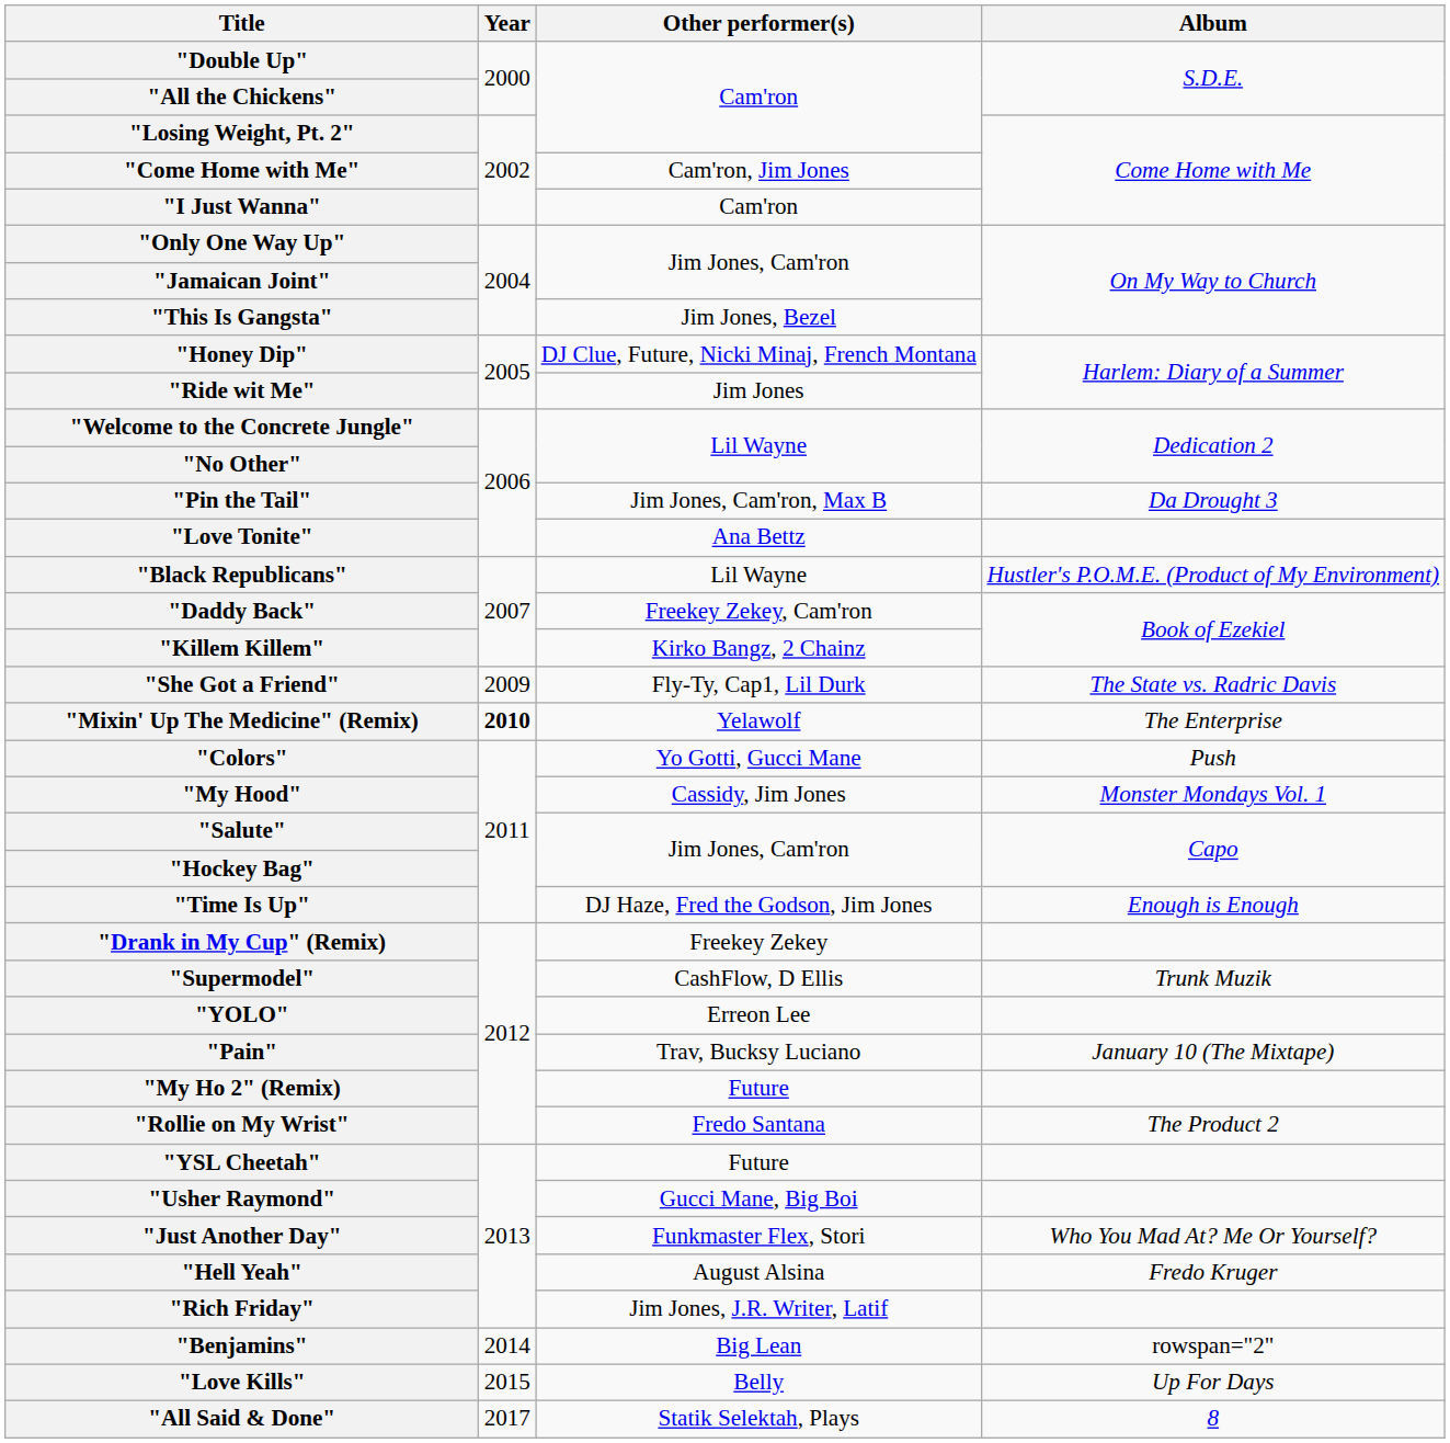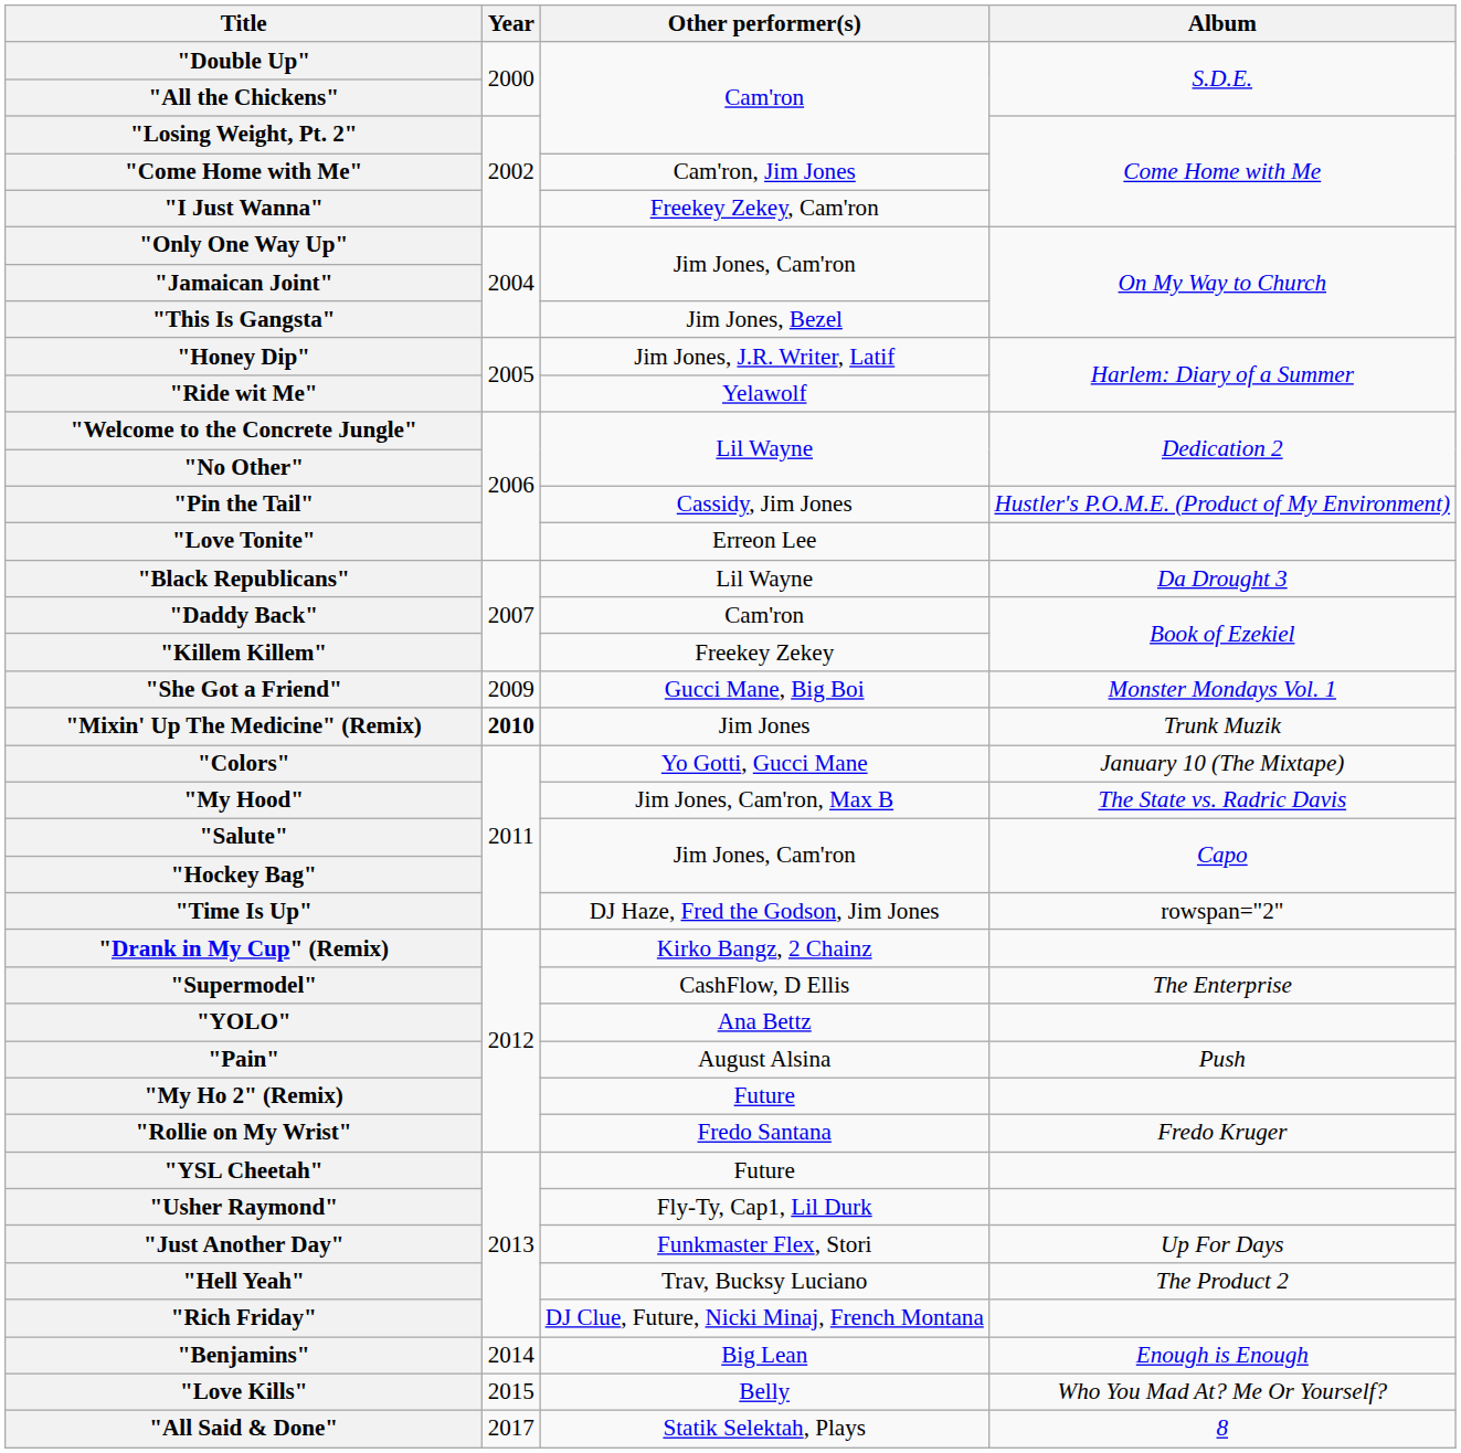"I Just Wanna" | Other performer(s): Cam'ron -> Freekey Zekey, Cam'ron
"Honey Dip" | Other performer(s): DJ Clue, Future, Nicki Minaj, French Montana -> Jim Jones, J.R. Writer, Latif
"Ride wit Me" | Other performer(s): Jim Jones -> Yelawolf
"Pin the Tail" | Other performer(s): Jim Jones, Cam'ron, Max B -> Cassidy, Jim Jones
"Pin the Tail" | Album: Da Drought 3 -> Hustler's P.O.M.E. (Product of My Environment)
"Love Tonite" | Other performer(s): Ana Bettz -> Erreon Lee
"Black Republicans" | Album: Hustler's P.O.M.E. (Product of My Environment) -> Da Drought 3
"Daddy Back" | Other performer(s): Freekey Zekey, Cam'ron -> Cam'ron
"Killem Killem" | Other performer(s): Kirko Bangz, 2 Chainz -> Freekey Zekey
"She Got a Friend" | Other performer(s): Fly-Ty, Cap1, Lil Durk -> Gucci Mane, Big Boi
"She Got a Friend" | Album: The State vs. Radric Davis -> Monster Mondays Vol. 1
"Mixin' Up The Medicine" (Remix) | Other performer(s): Yelawolf -> Jim Jones
"Mixin' Up The Medicine" (Remix) | Album: The Enterprise -> Trunk Muzik
"Colors" | Album: Push -> January 10 (The Mixtape)
"My Hood" | Other performer(s): Cassidy, Jim Jones -> Jim Jones, Cam'ron, Max B
"My Hood" | Album: Monster Mondays Vol. 1 -> The State vs. Radric Davis
"Time Is Up" | Album: Enough is Enough -> rowspan="2"
"Drank in My Cup" (Remix) | Other performer(s): Freekey Zekey -> Kirko Bangz, 2 Chainz
"Supermodel" | Album: Trunk Muzik -> The Enterprise
"YOLO" | Other performer(s): Erreon Lee -> Ana Bettz
"Pain" | Other performer(s): Trav, Bucksy Luciano -> August Alsina
"Pain" | Album: January 10 (The Mixtape) -> Push
"Rollie on My Wrist" | Album: The Product 2 -> Fredo Kruger
"Usher Raymond" | Other performer(s): Gucci Mane, Big Boi -> Fly-Ty, Cap1, Lil Durk
"Just Another Day" | Album: Who You Mad At? Me Or Yourself? -> Up For Days
"Hell Yeah" | Other performer(s): August Alsina -> Trav, Bucksy Luciano
"Hell Yeah" | Album: Fredo Kruger -> The Product 2
"Rich Friday" | Other performer(s): Jim Jones, J.R. Writer, Latif -> DJ Clue, Future, Nicki Minaj, French Montana
"Benjamins" | Album: rowspan="2" -> Enough is Enough
"Love Kills" | Album: Up For Days -> Who You Mad At? Me Or Yourself?
